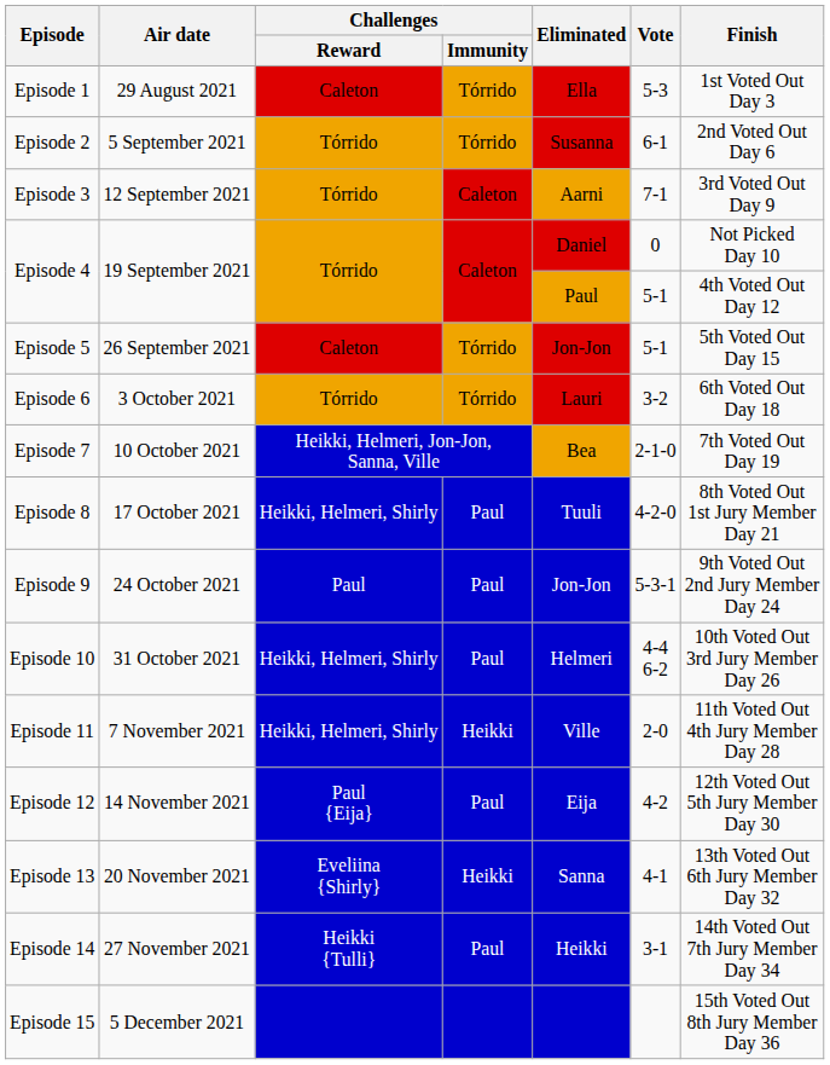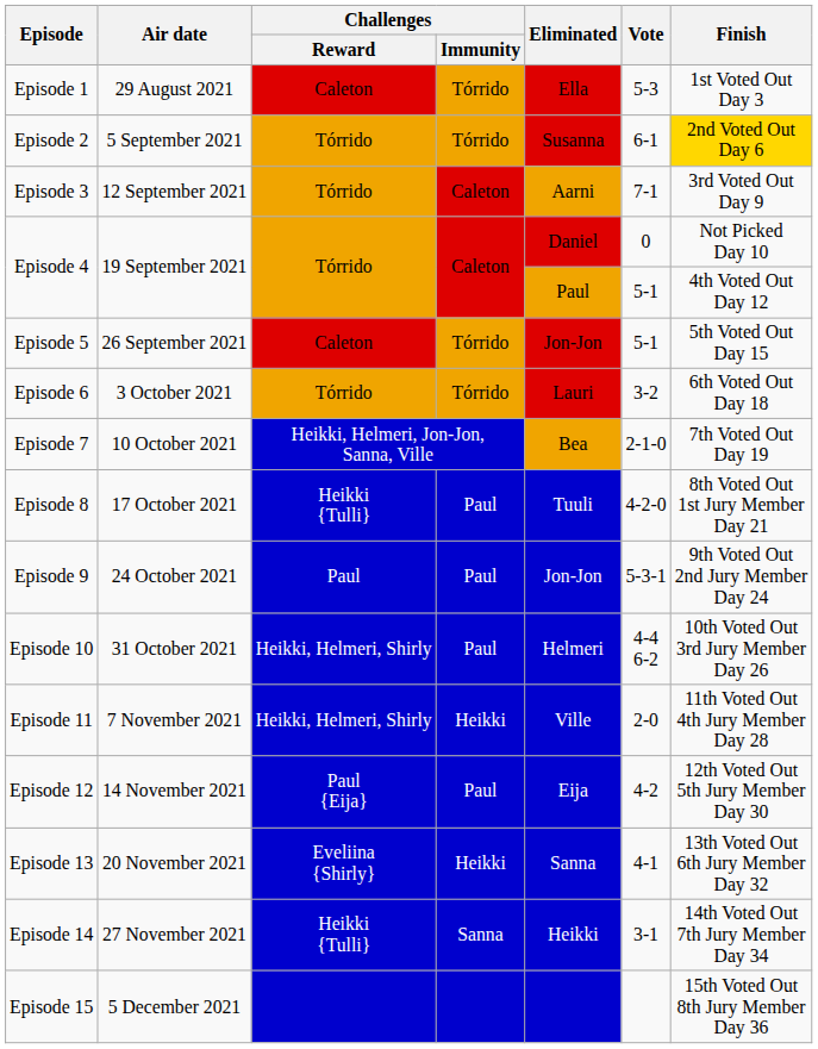Episode 2 | Finish: no background -> gold background
Episode 8 | Challenges / Reward: Heikki, Helmeri, Shirly -> Heikki {Tulli}
Episode 14 | Challenges / Immunity: Paul -> Sanna
